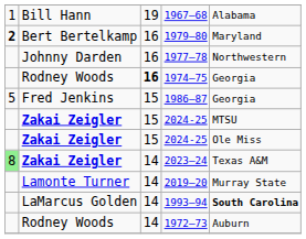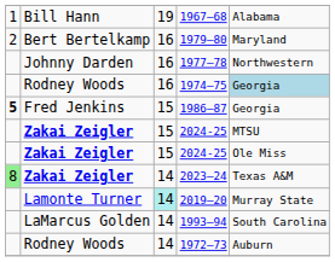1979–80 | column 1: bold -> normal
1974–75 | column 3: bold -> normal
1974–75 | column 5: no background -> lightblue background
1986–87 | column 1: normal -> bold
2019–20 | column 3: no background -> paleturquoise background
1993–94 | column 5: bold -> normal
